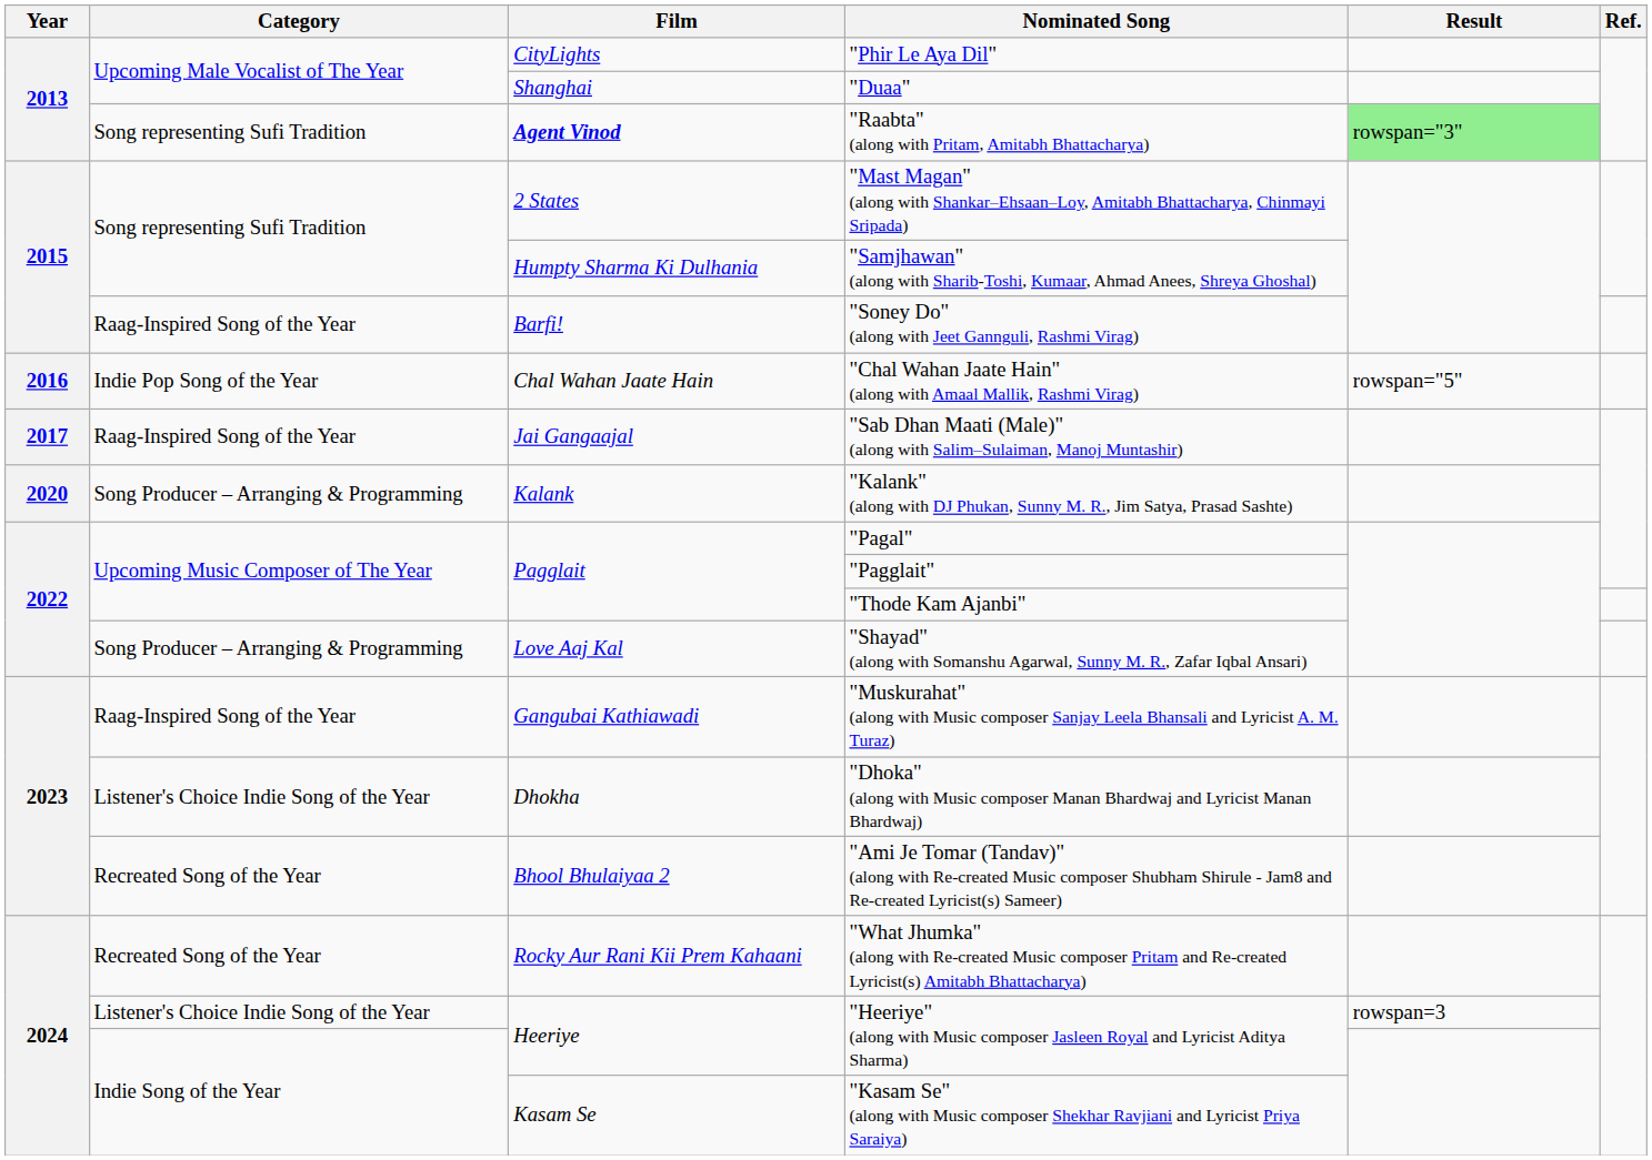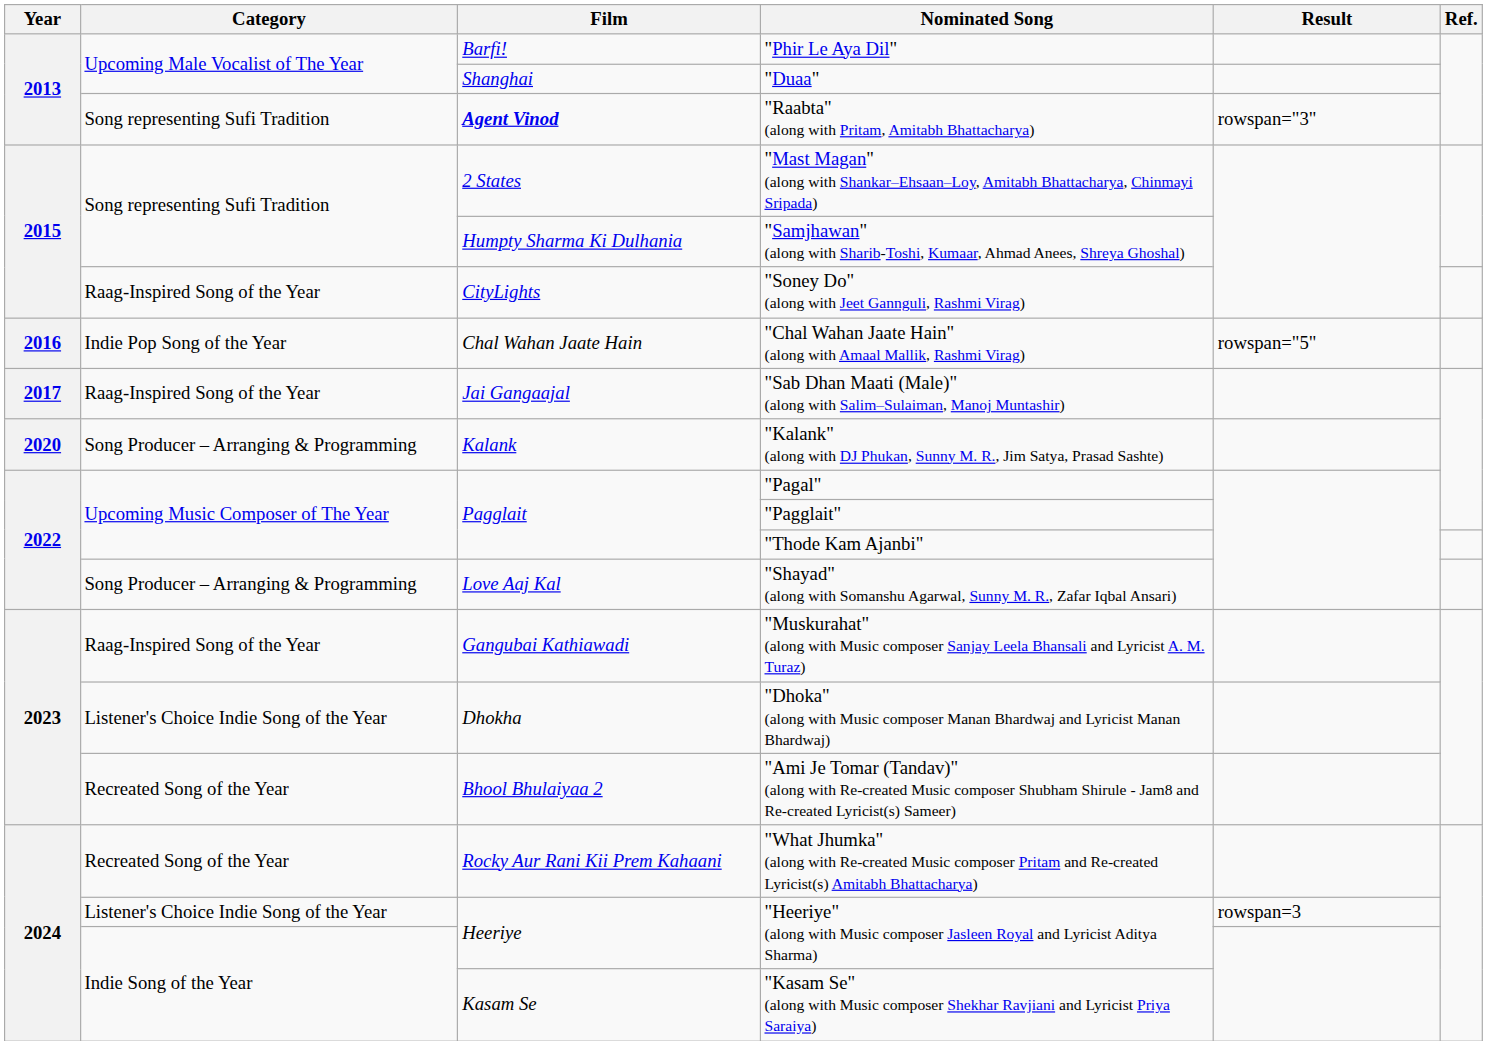"Phir Le Aya Dil" | Film: CityLights -> Barfi!
"Raabta" (along with Pritam, Amitabh Bhattacharya) | Result: lightgreen background -> no background
"Soney Do" (along with Jeet Gannguli, Rashmi Virag) | Film: Barfi! -> CityLights
